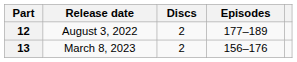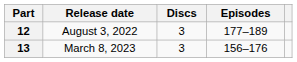12 | Discs: 2 -> 3
13 | Discs: 2 -> 3
